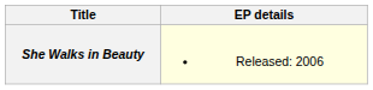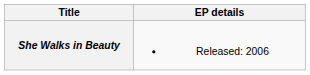She Walks in Beauty | EP details: lightyellow background -> no background
